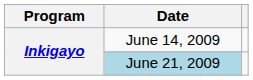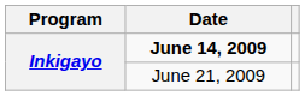June 14, 2009 | Date: normal -> bold
June 21, 2009 | Date: lightblue background -> no background
